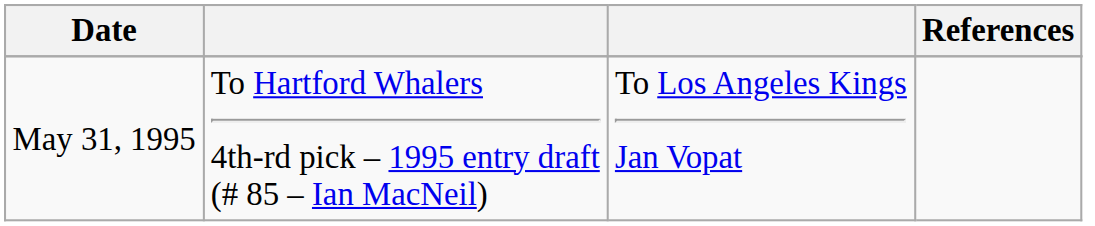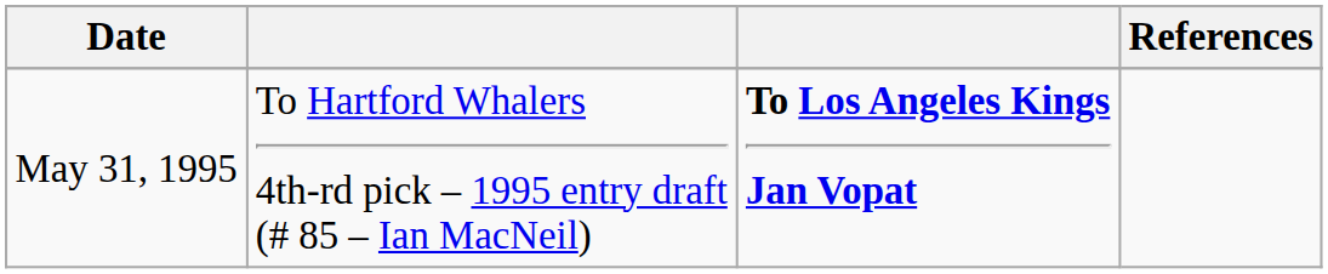May 31, 1995 | column 3: normal -> bold
